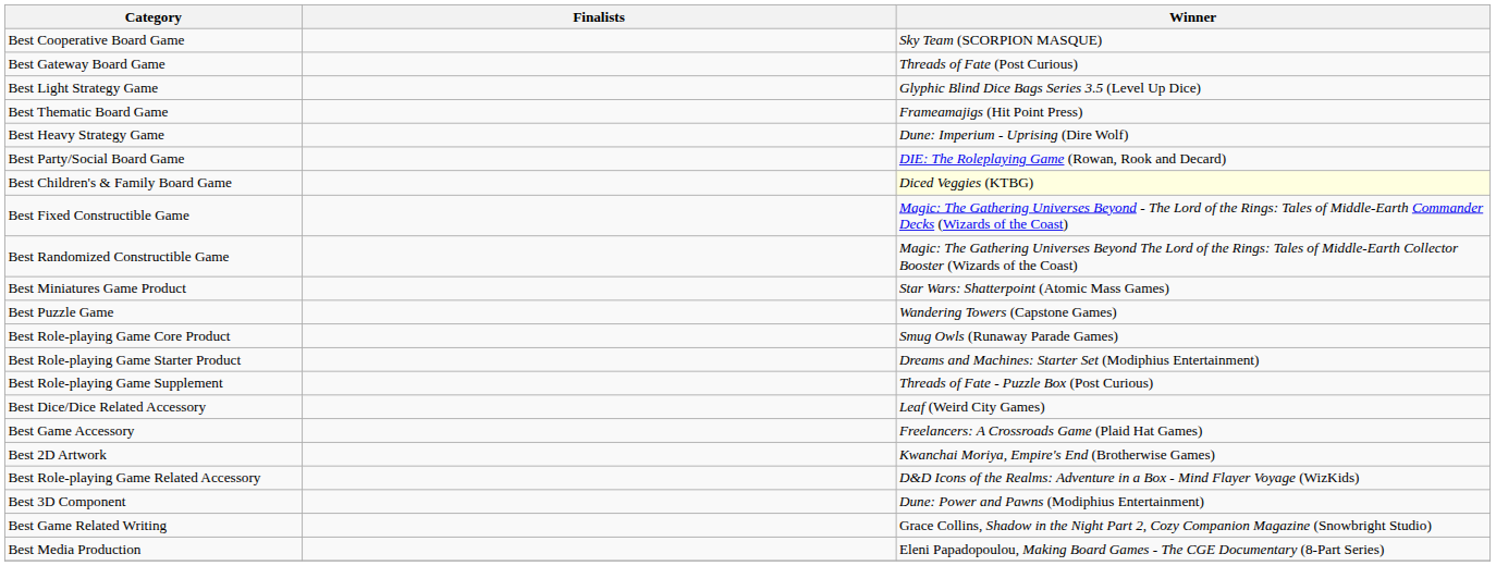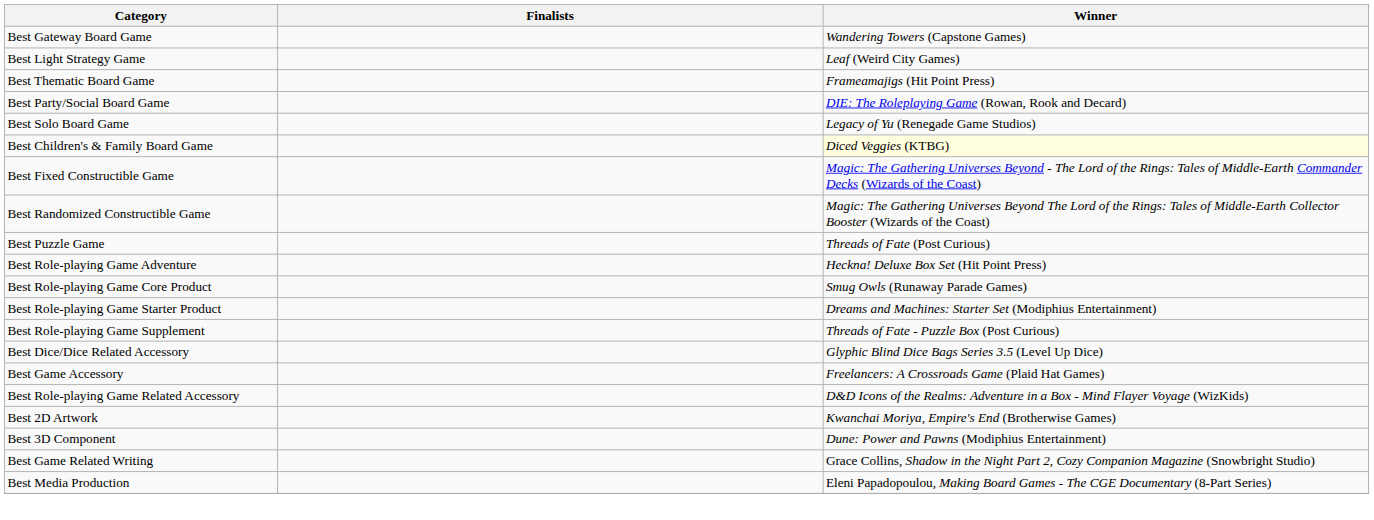- row: Best Cooperative Board Game | Sky Team (SCORPION MASQUE)
Best Gateway Board Game | Winner: Threads of Fate (Post Curious) -> Wandering Towers (Capstone Games)
Best Light Strategy Game | Winner: Glyphic Blind Dice Bags Series 3.5 (Level Up Dice) -> Leaf (Weird City Games)
- row: Best Heavy Strategy Game | Dune: Imperium - Uprising (Dire Wolf)
+ row: Best Solo Board Game | Legacy of Yu (Renegade Game Studios)
- row: Best Miniatures Game Product | Star Wars: Shatterpoint (Atomic Mass Games)
Best Puzzle Game | Winner: Wandering Towers (Capstone Games) -> Threads of Fate (Post Curious)
+ row: Best Role-playing Game Adventure | Heckna! Deluxe Box Set (Hit Point Press)
Best Dice/Dice Related Accessory | Winner: Leaf (Weird City Games) -> Glyphic Blind Dice Bags Series 3.5 (Level Up Dice)
rows swapped: Best Role-playing Game Related Accessory <-> Best 2D Artwork
